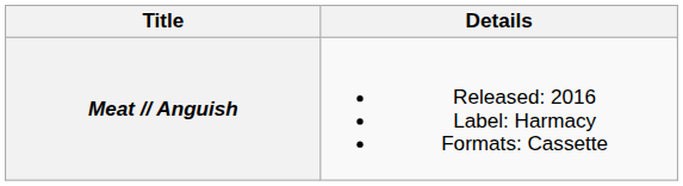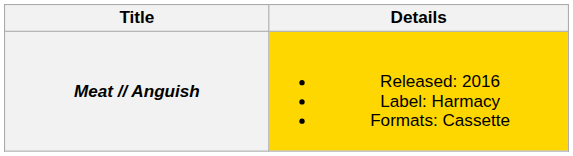Meat // Anguish | Details: no background -> gold background
